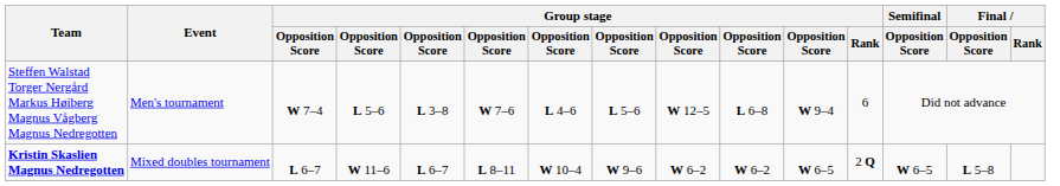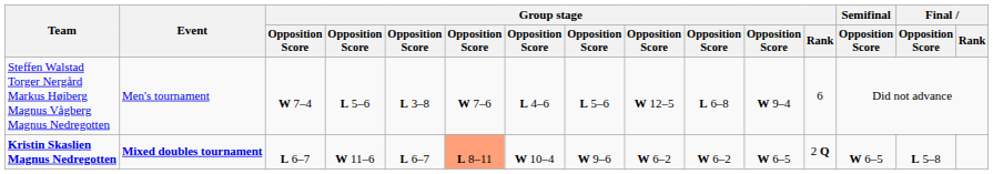Kristin Skaslien Magnus Nedregotten | Event: normal -> bold
Kristin Skaslien Magnus Nedregotten | column 6: no background -> lightsalmon background
